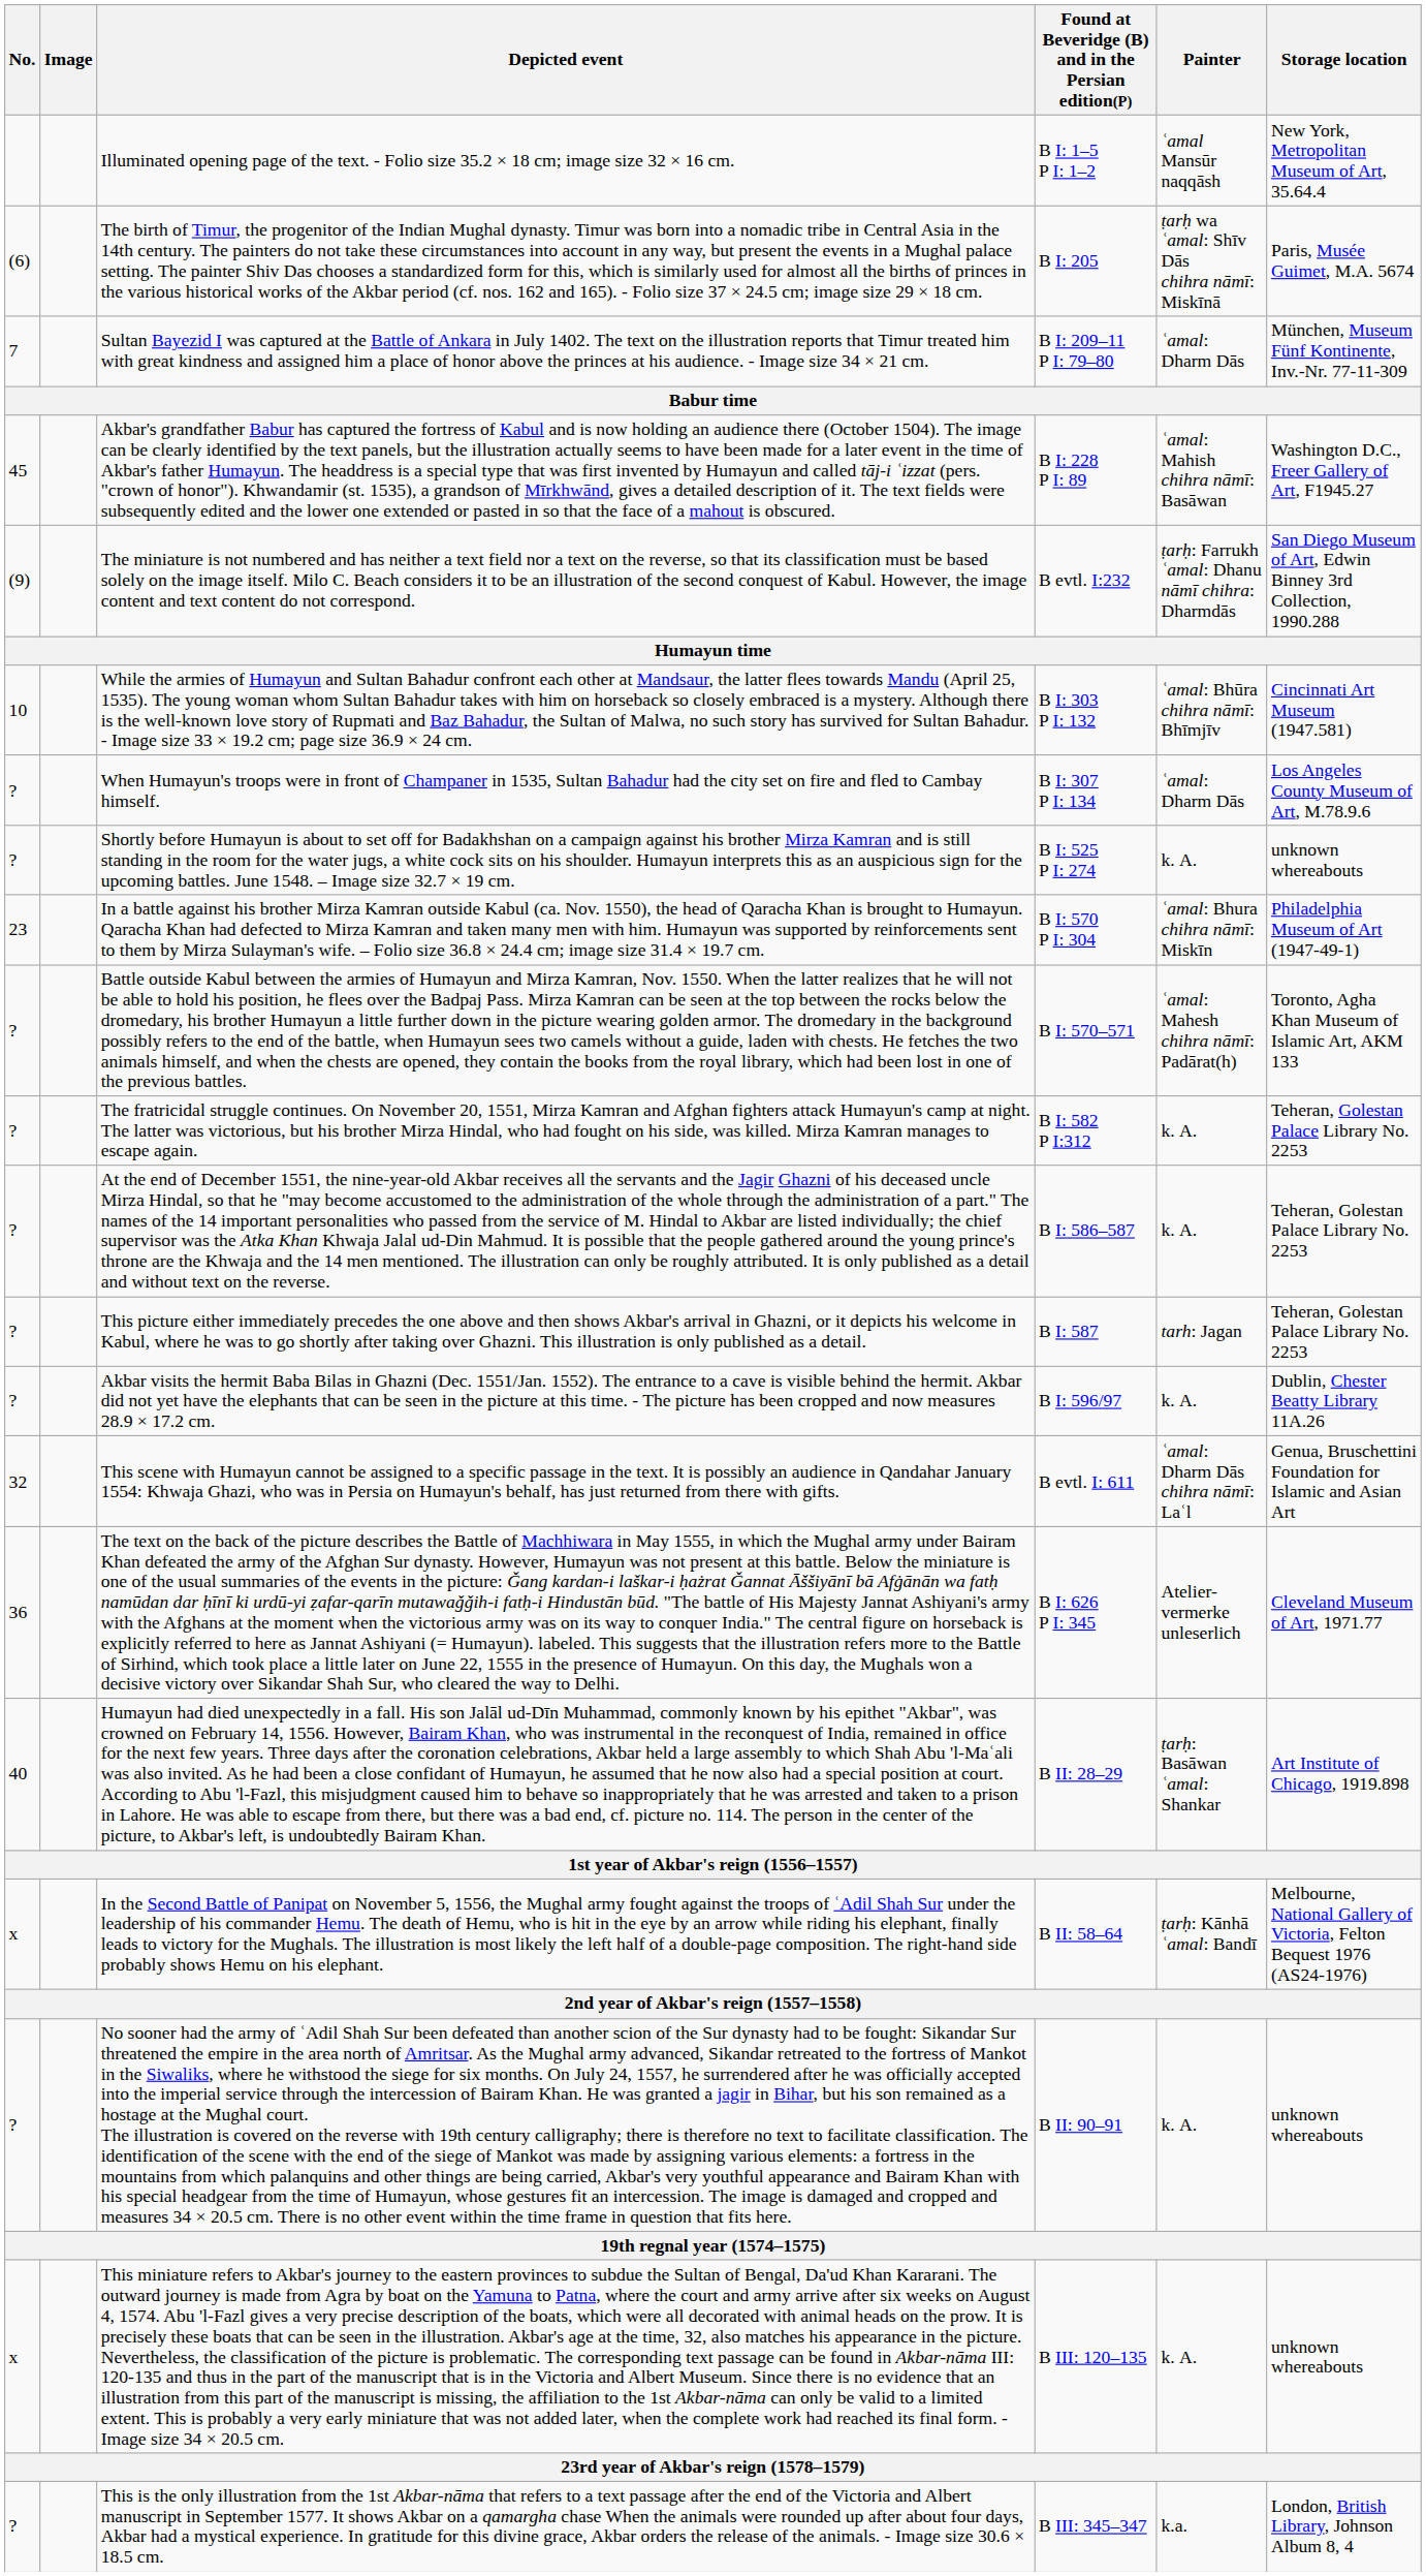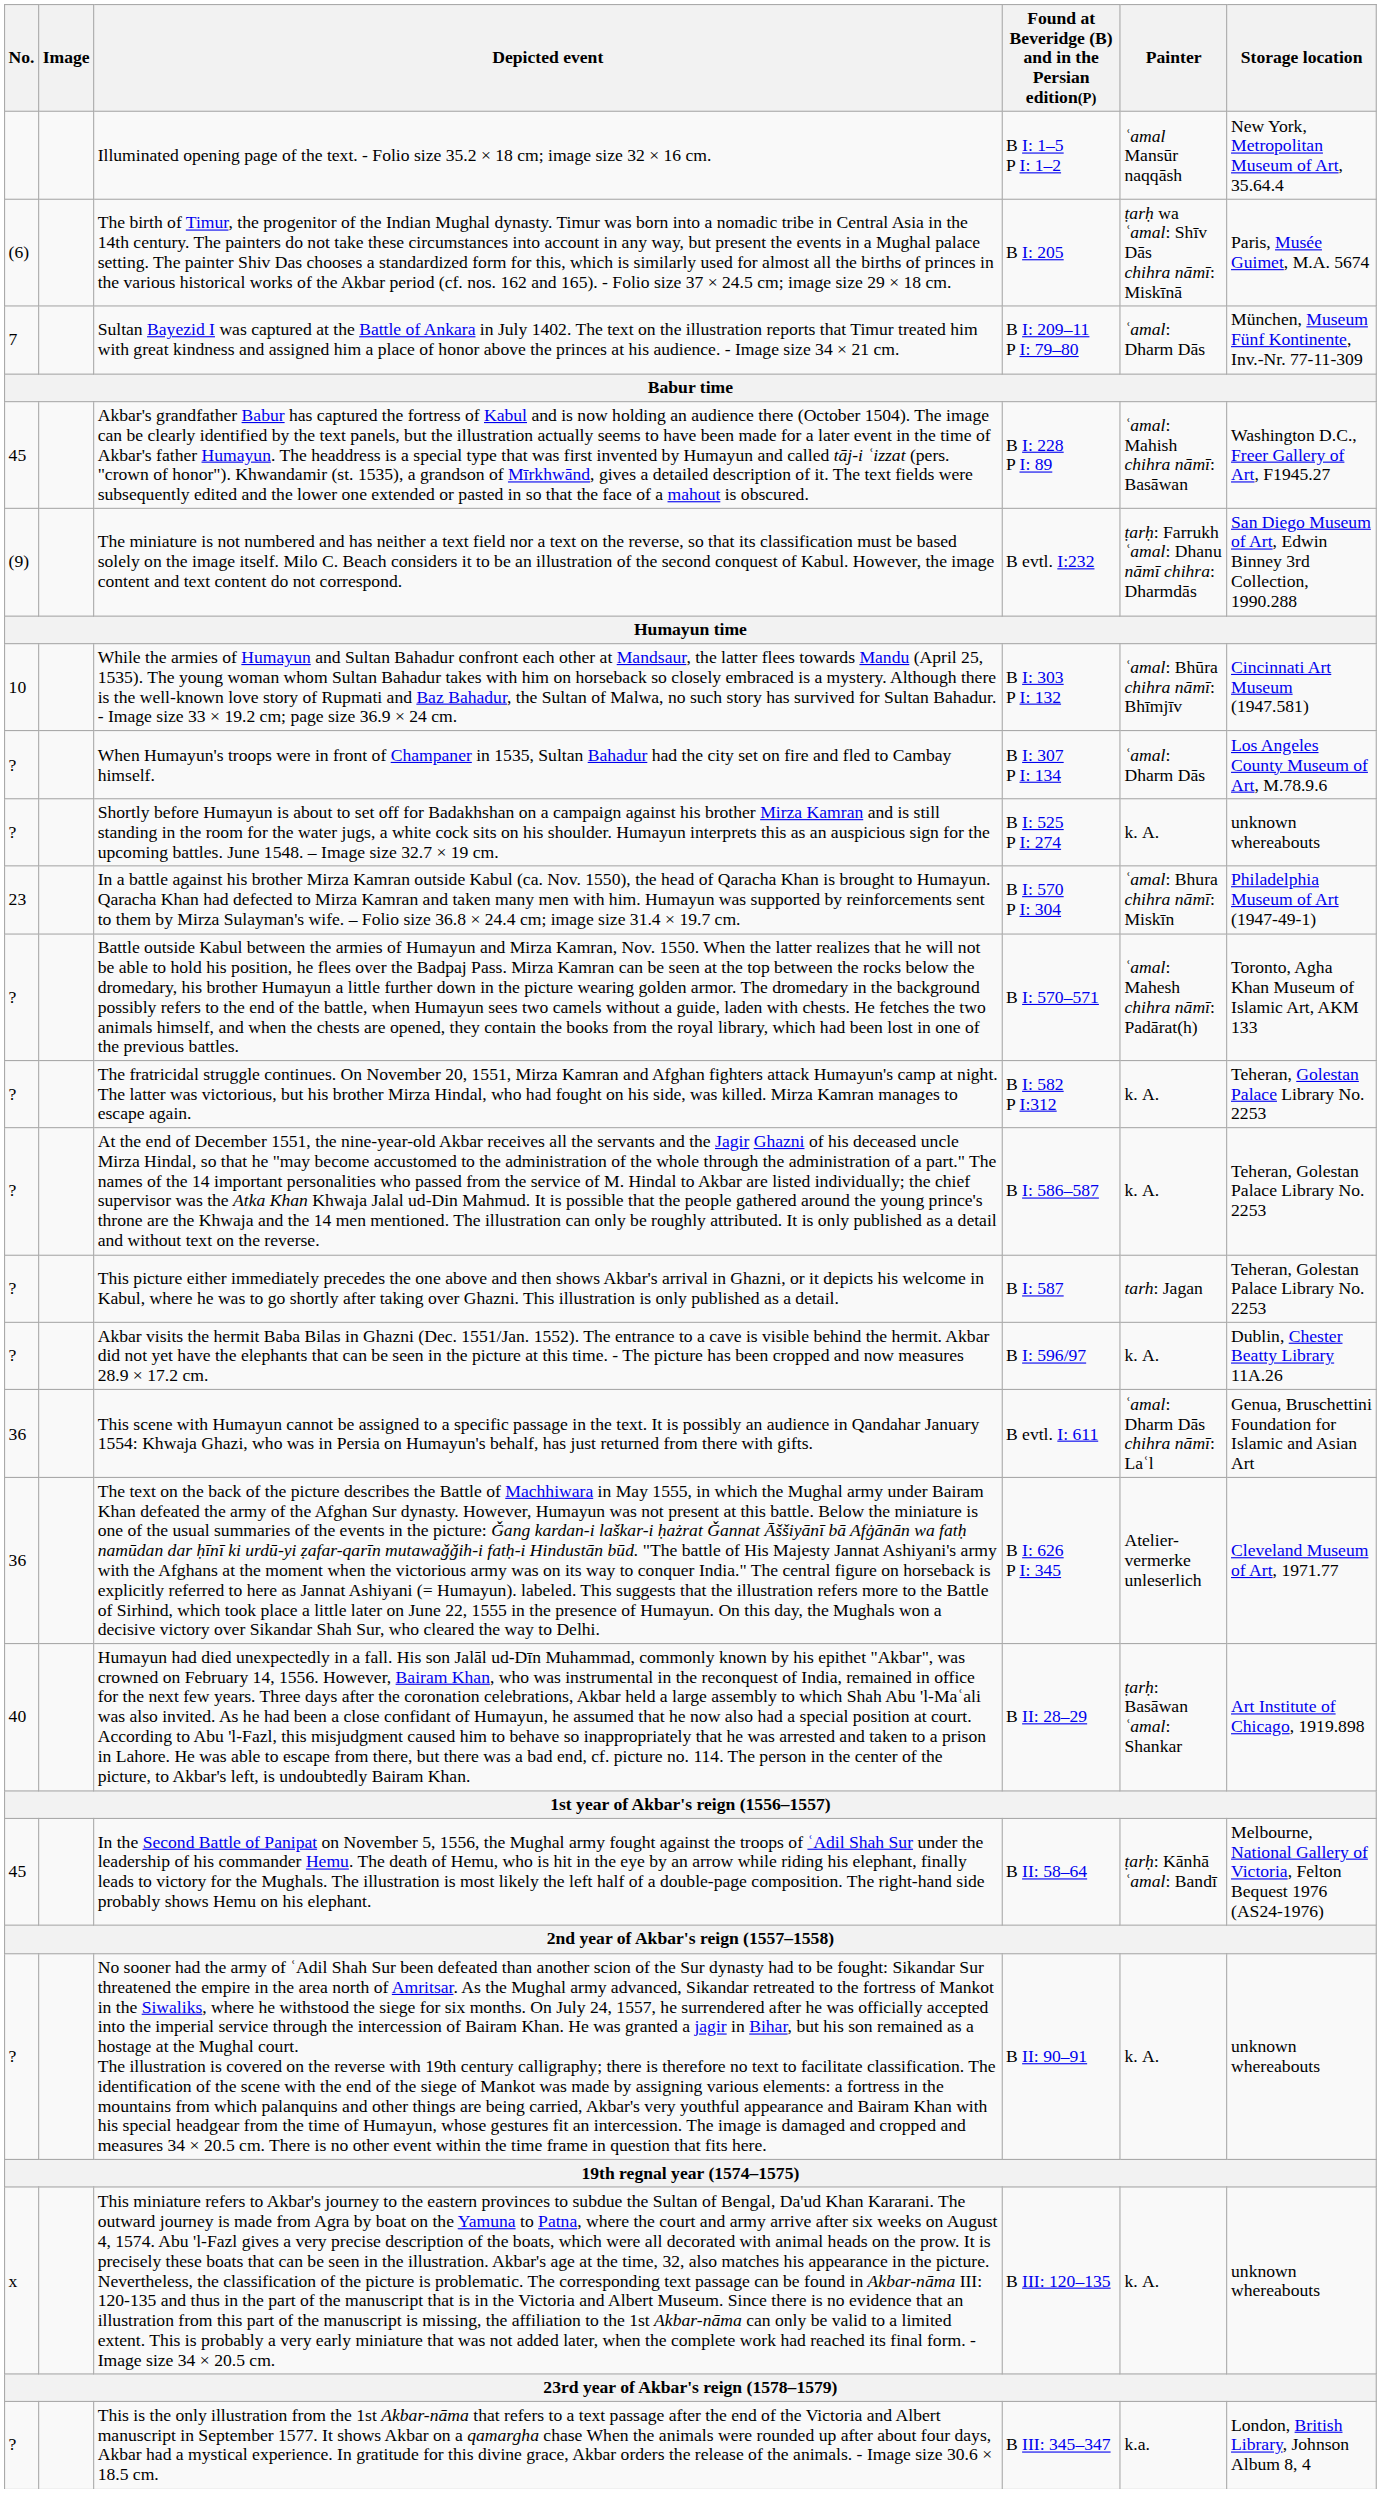row 18 | No.: 32 -> 36
row 22 | No.: x -> 45
